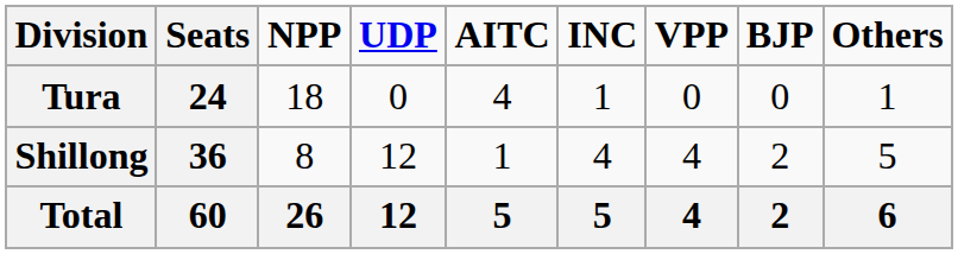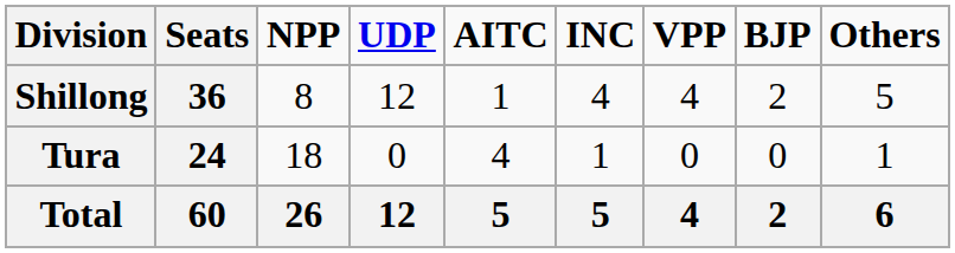rows swapped: Tura <-> Shillong
